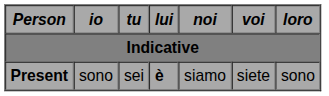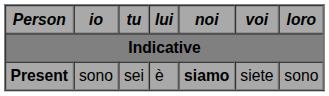Present | lui: bold -> normal
Present | noi: normal -> bold
